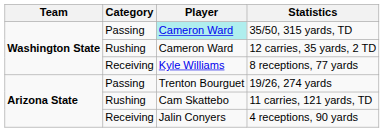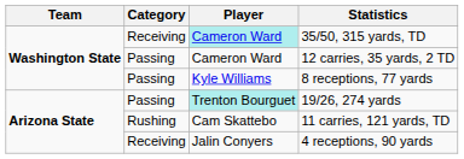35/50, 315 yards, TD | Category: Passing -> Receiving
12 carries, 35 yards, 2 TD | Category: Rushing -> Passing
8 receptions, 77 yards | Category: Receiving -> Passing
19/26, 274 yards | Player: no background -> paleturquoise background
